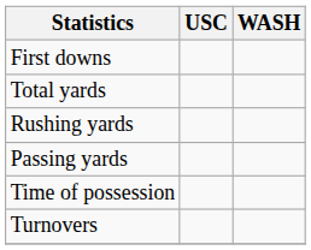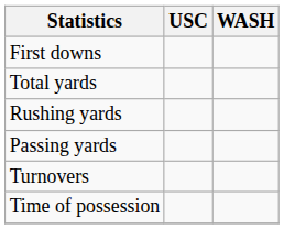rows swapped: Turnovers <-> Time of possession
